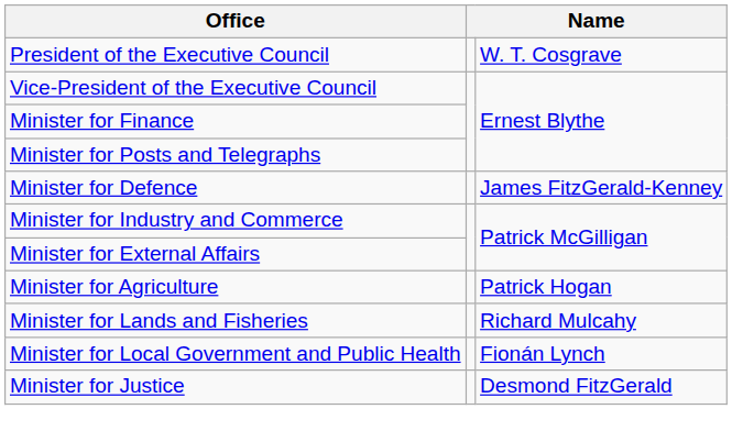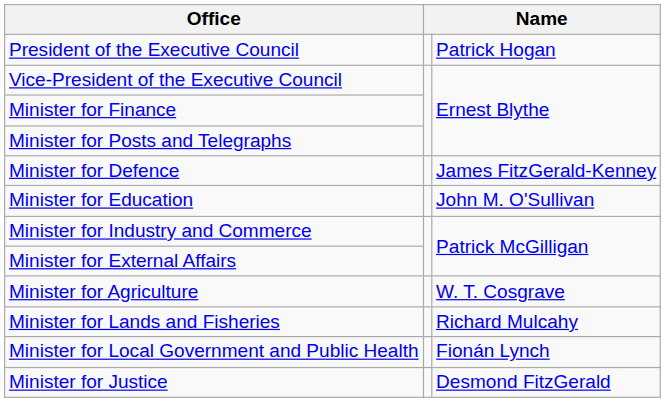President of the Executive Council | column 3: W. T. Cosgrave -> Patrick Hogan
+ row: Minister for Education | John M. O'Sullivan
Minister for Agriculture | column 3: Patrick Hogan -> W. T. Cosgrave
